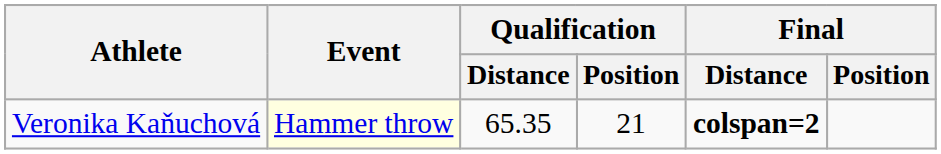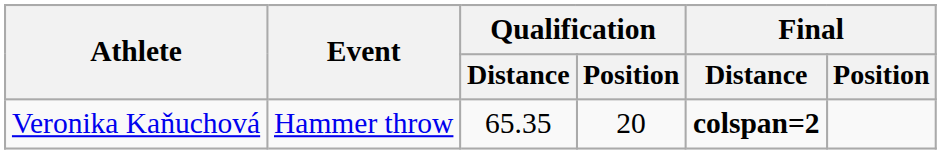Veronika Kaňuchová | Event: lightyellow background -> no background
Veronika Kaňuchová | Qualification / Position: 21 -> 20
